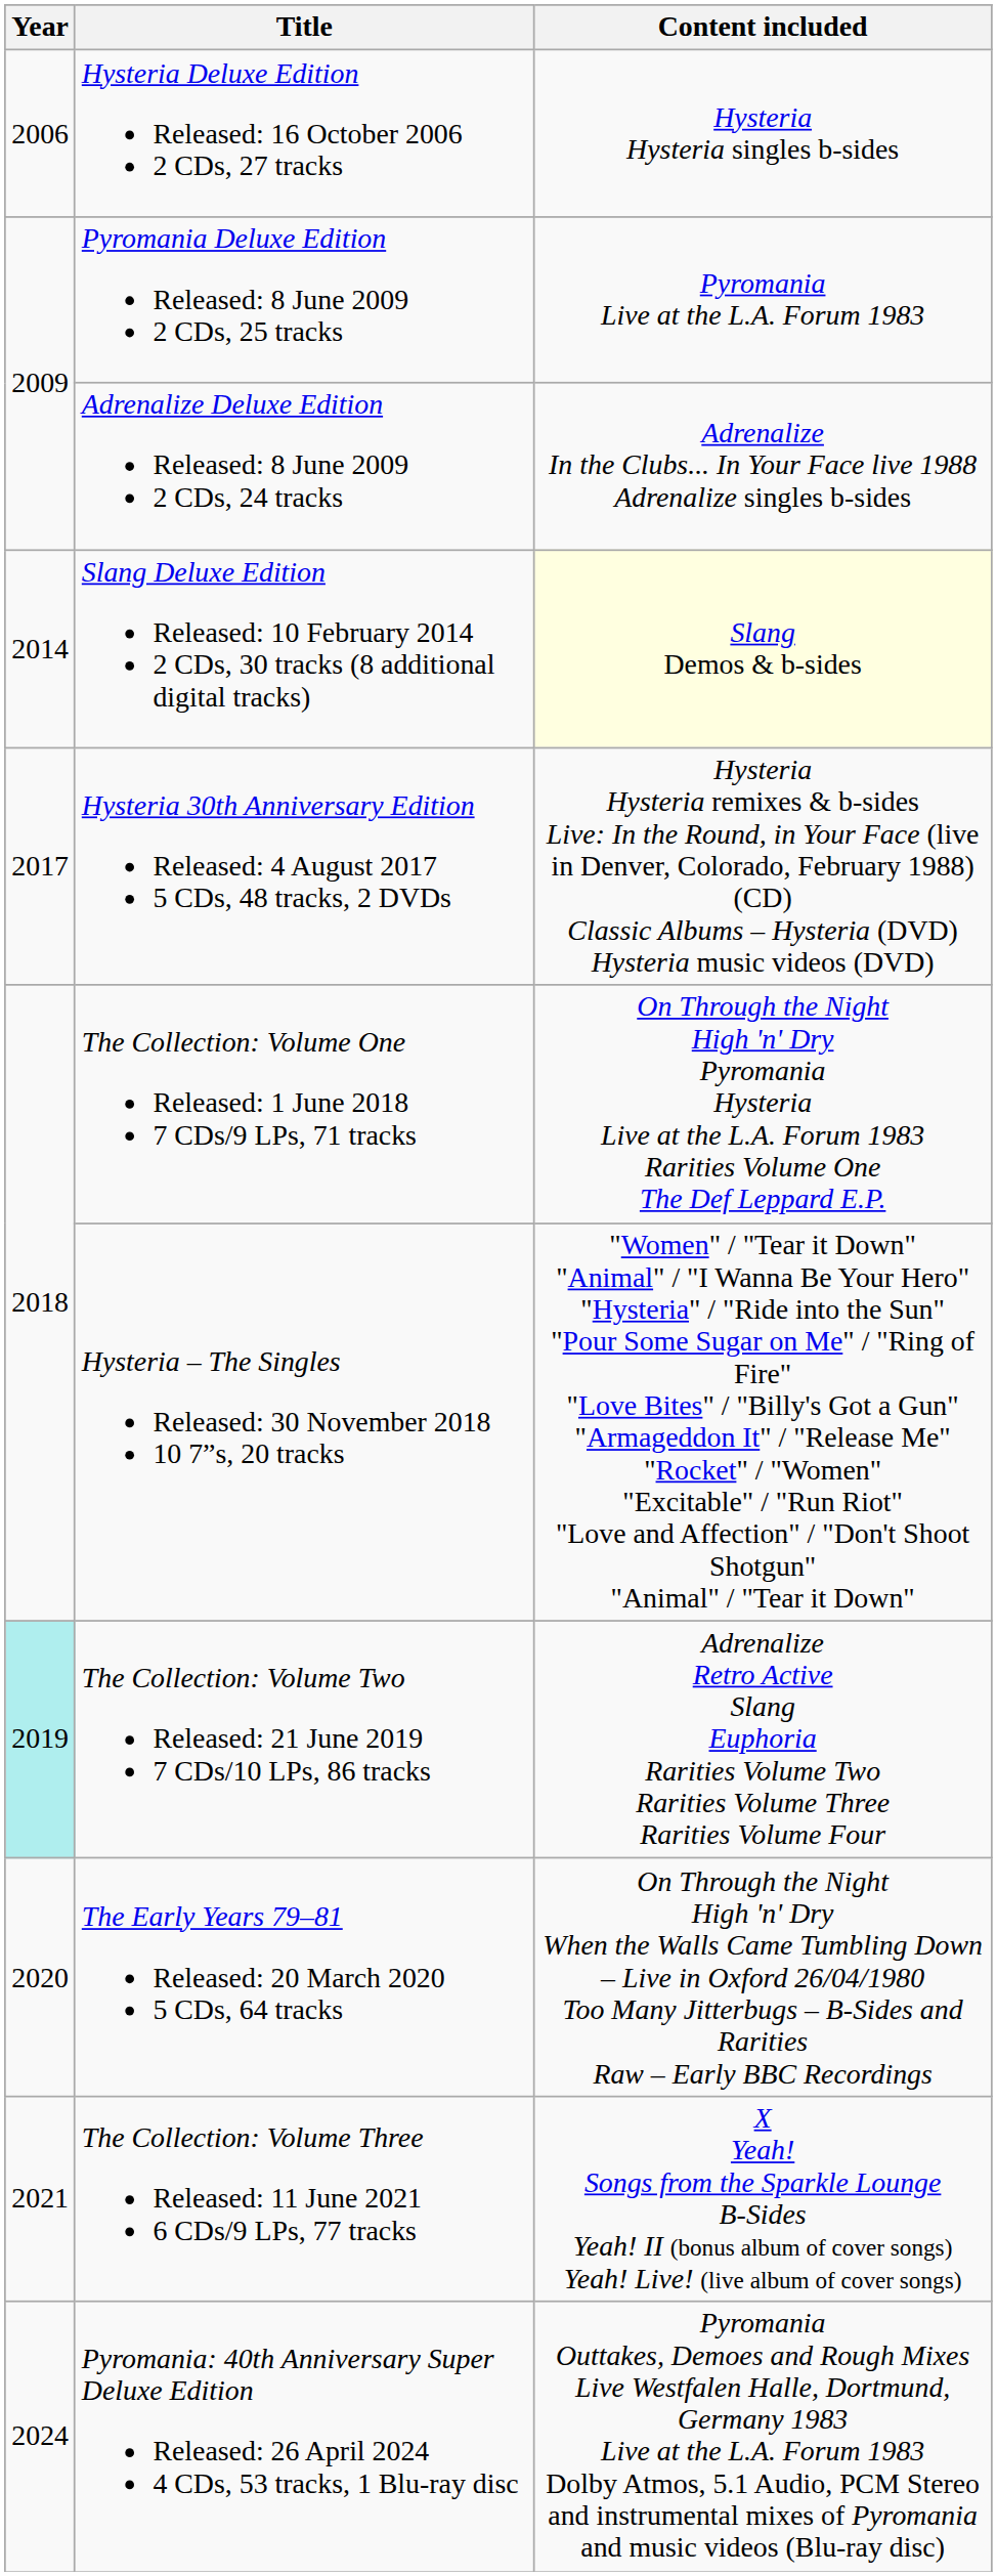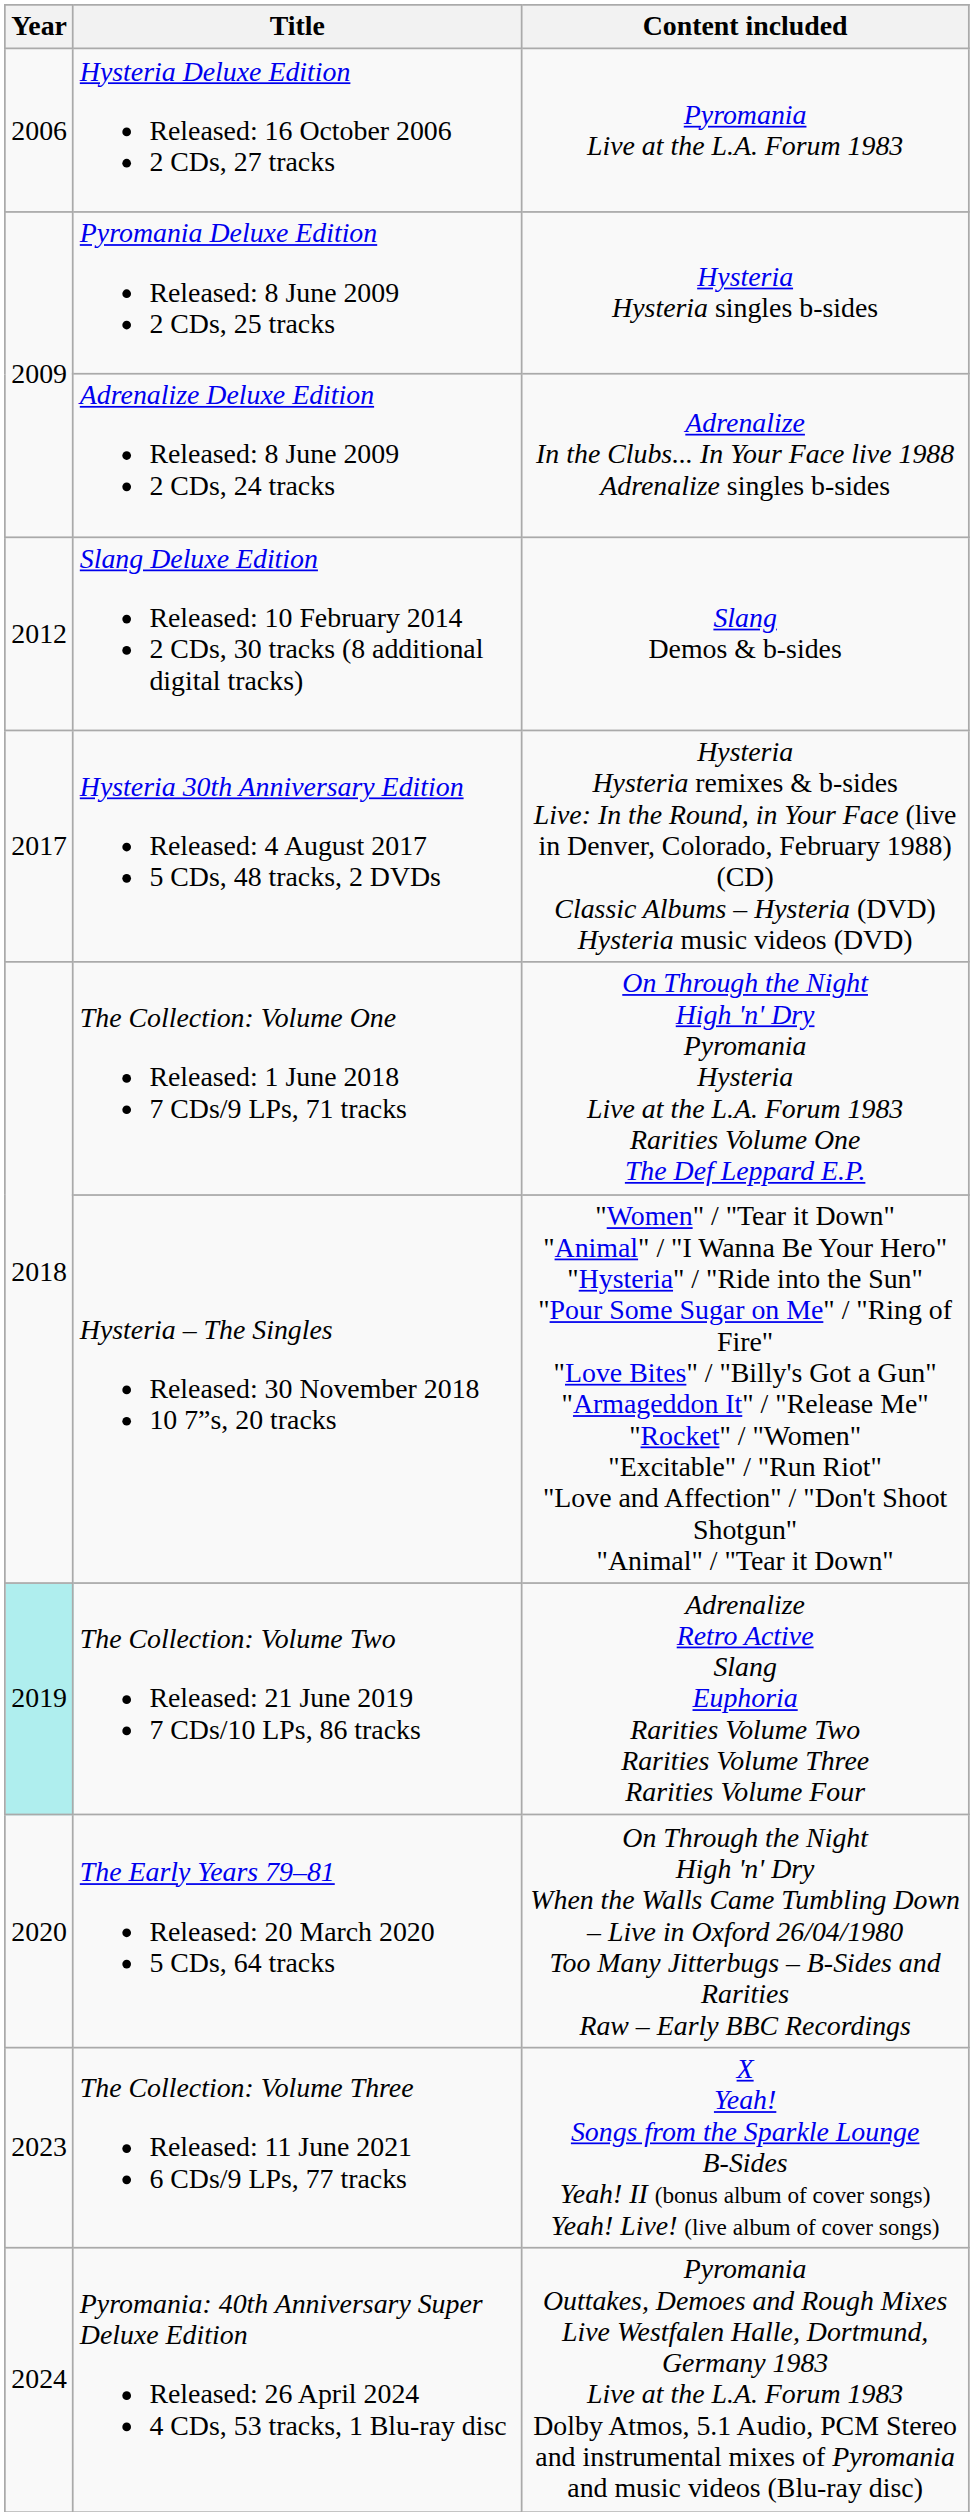row 2 | Content included: Hysteria Hysteria singles b-sides -> Pyromania Live at the L.A. Forum 1983
row 3 | Content included: Pyromania Live at the L.A. Forum 1983 -> Hysteria Hysteria singles b-sides
row 5 | Year: 2014 -> 2012
row 5 | Content included: lightyellow background -> no background
row 11 | Year: 2021 -> 2023
